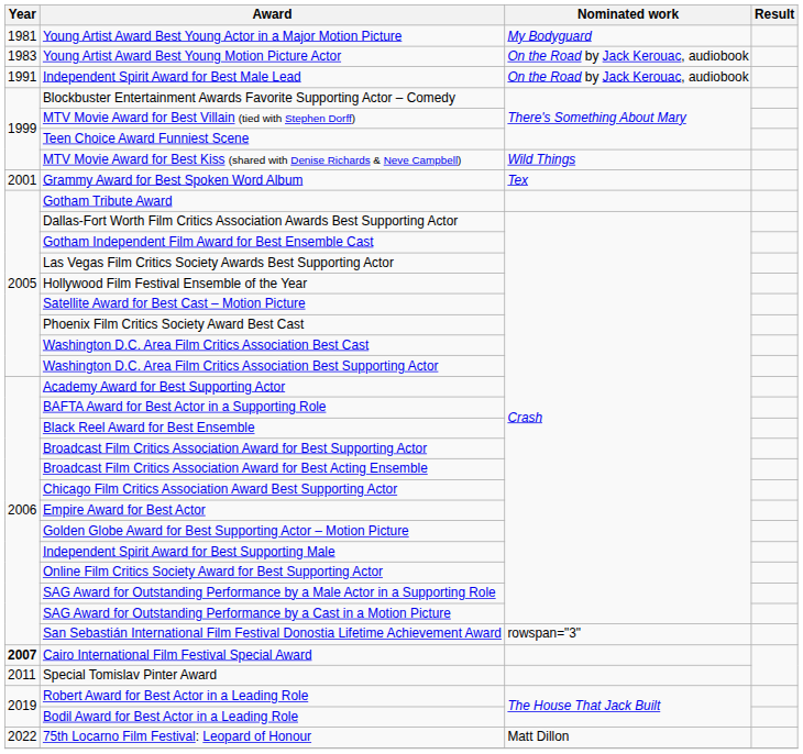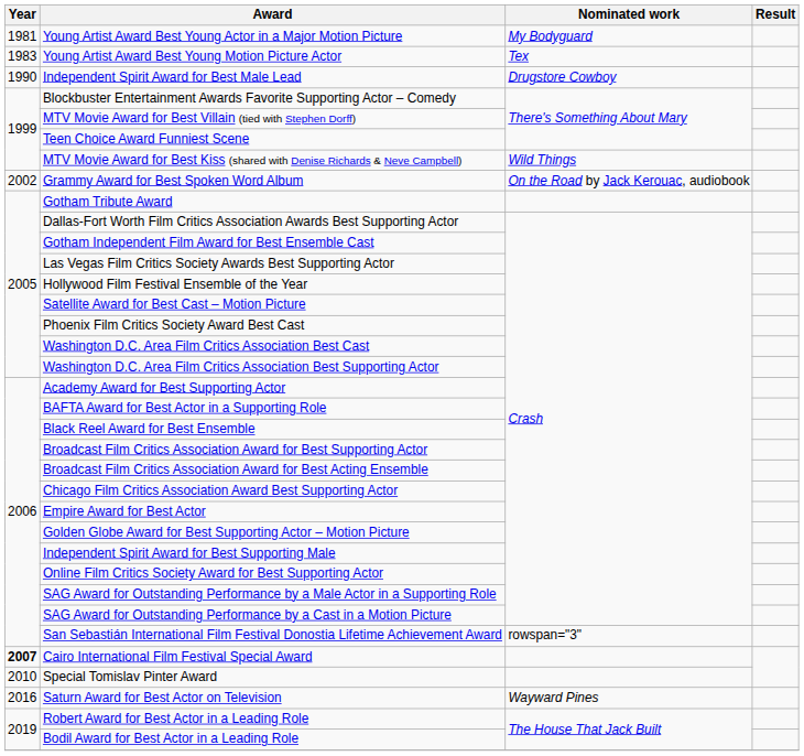Young Artist Award Best Young Motion Picture Actor | Nominated work: On the Road by Jack Kerouac, audiobook -> Tex
Independent Spirit Award for Best Male Lead | Year: 1991 -> 1990
Independent Spirit Award for Best Male Lead | Nominated work: On the Road by Jack Kerouac, audiobook -> Drugstore Cowboy
Grammy Award for Best Spoken Word Album | Year: 2001 -> 2002
Grammy Award for Best Spoken Word Album | Nominated work: Tex -> On the Road by Jack Kerouac, audiobook
Special Tomislav Pinter Award | Year: 2011 -> 2010
+ row: 2016 | Saturn Award for Best Actor on Television | Wayward Pines
- row: 2022 | 75th Locarno Film Festival: Leopard of Honour | Matt Dillon
